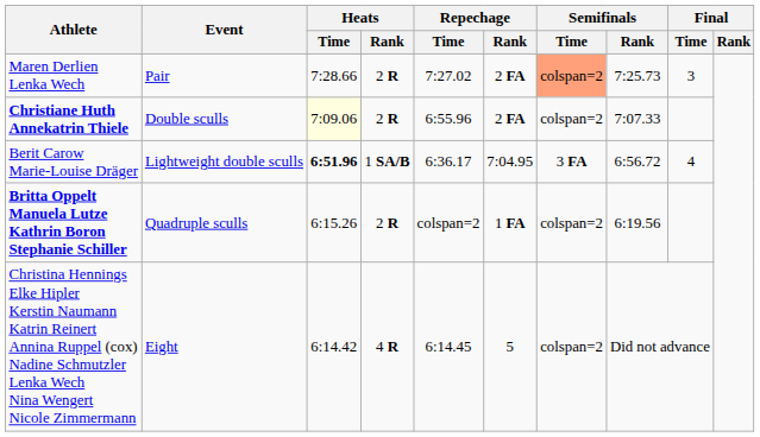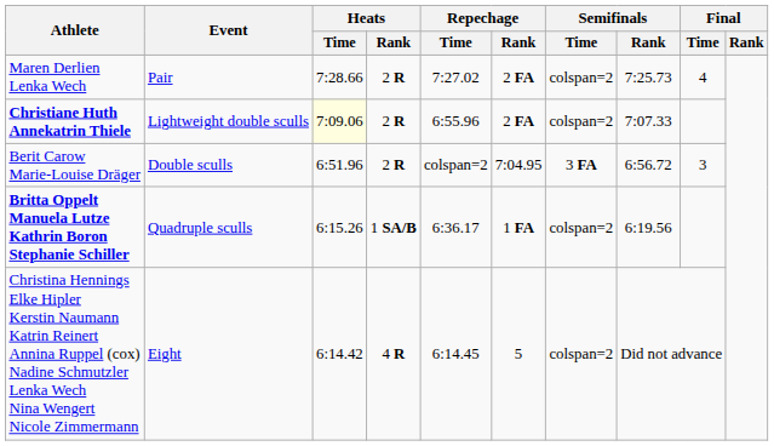Maren Derlien Lenka Wech | Semifinals / Time: lightsalmon background -> no background
Maren Derlien Lenka Wech | Final / Time: 3 -> 4
Christiane Huth Annekatrin Thiele | Event: Double sculls -> Lightweight double sculls
Berit Carow Marie-Louise Dräger | Event: Lightweight double sculls -> Double sculls
Berit Carow Marie-Louise Dräger | Heats / Time: bold -> normal
Berit Carow Marie-Louise Dräger | Heats / Rank: 1 SA/B -> 2 R
Berit Carow Marie-Louise Dräger | Repechage / Time: 6:36.17 -> colspan=2
Berit Carow Marie-Louise Dräger | Final / Time: 4 -> 3
Britta Oppelt Manuela Lutze Kathrin Boron Stephanie Schiller | Heats / Rank: 2 R -> 1 SA/B
Britta Oppelt Manuela Lutze Kathrin Boron Stephanie Schiller | Repechage / Time: colspan=2 -> 6:36.17
